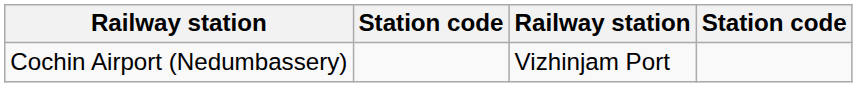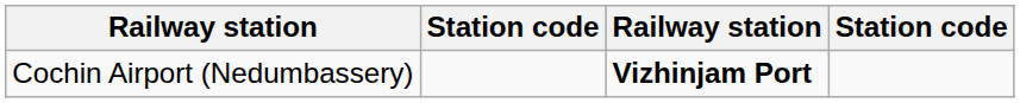Cochin Airport (Nedumbassery) | column 3: normal -> bold
